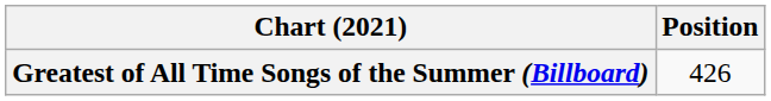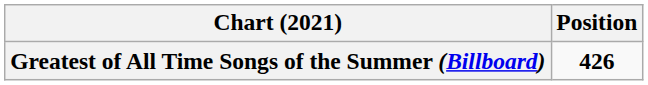row 2 | Position: normal -> bold
